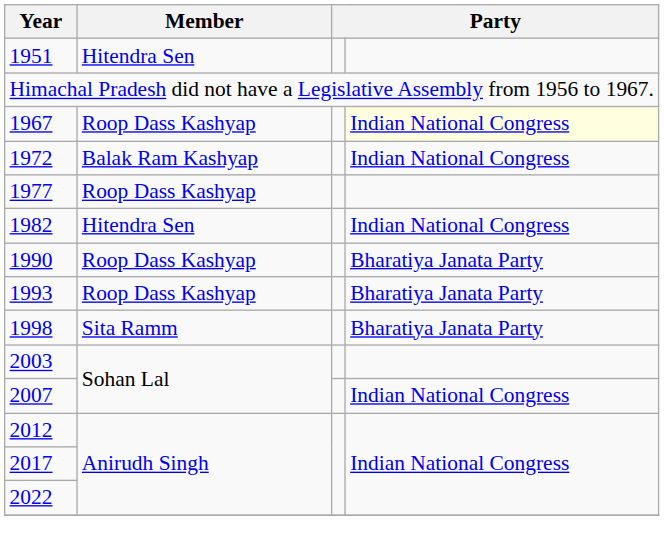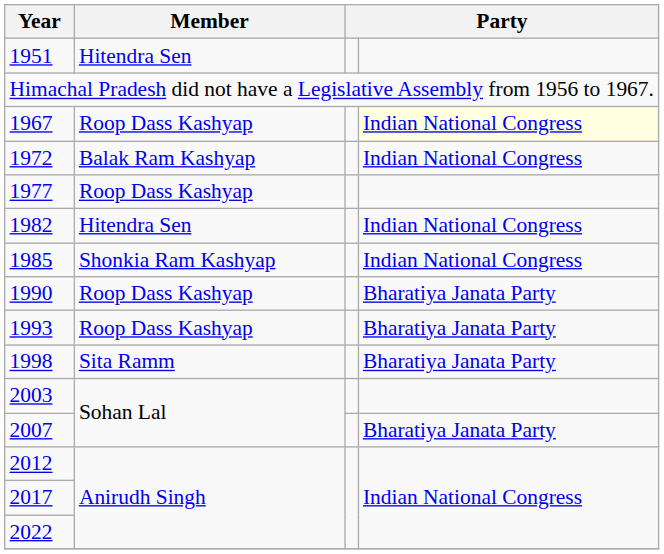+ row: 1985 | Shonkia Ram Kashyap | Indian National Congress
2007 | column 4: Indian National Congress -> Bharatiya Janata Party
